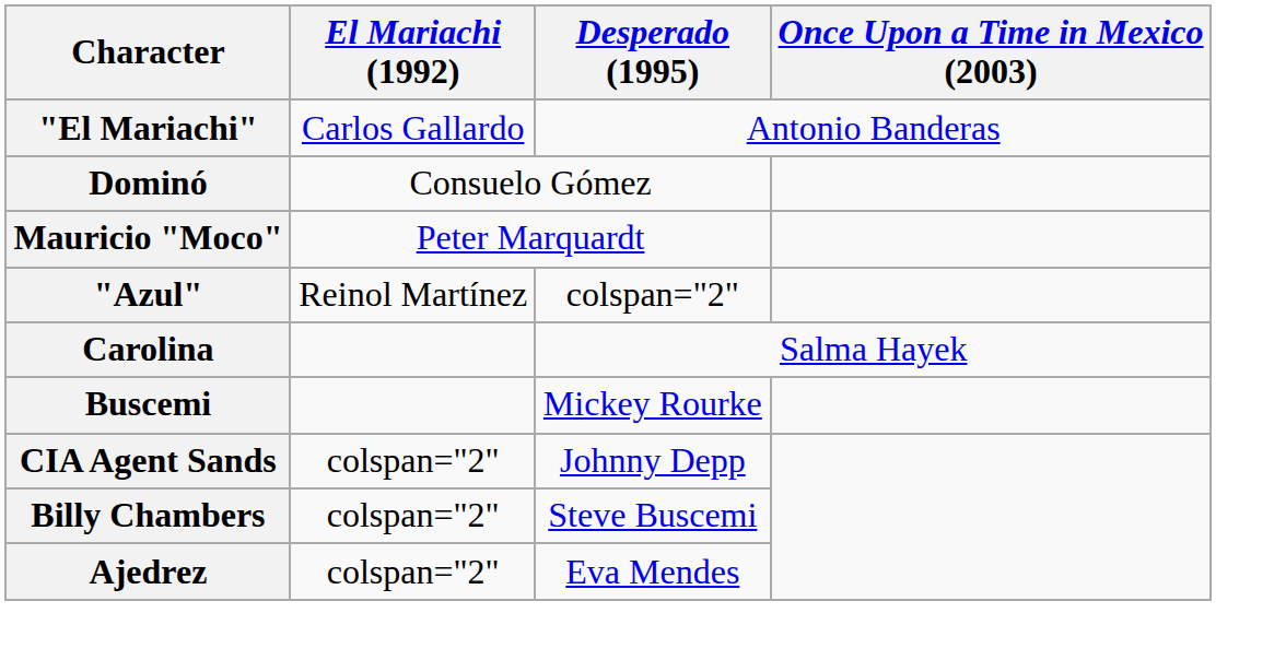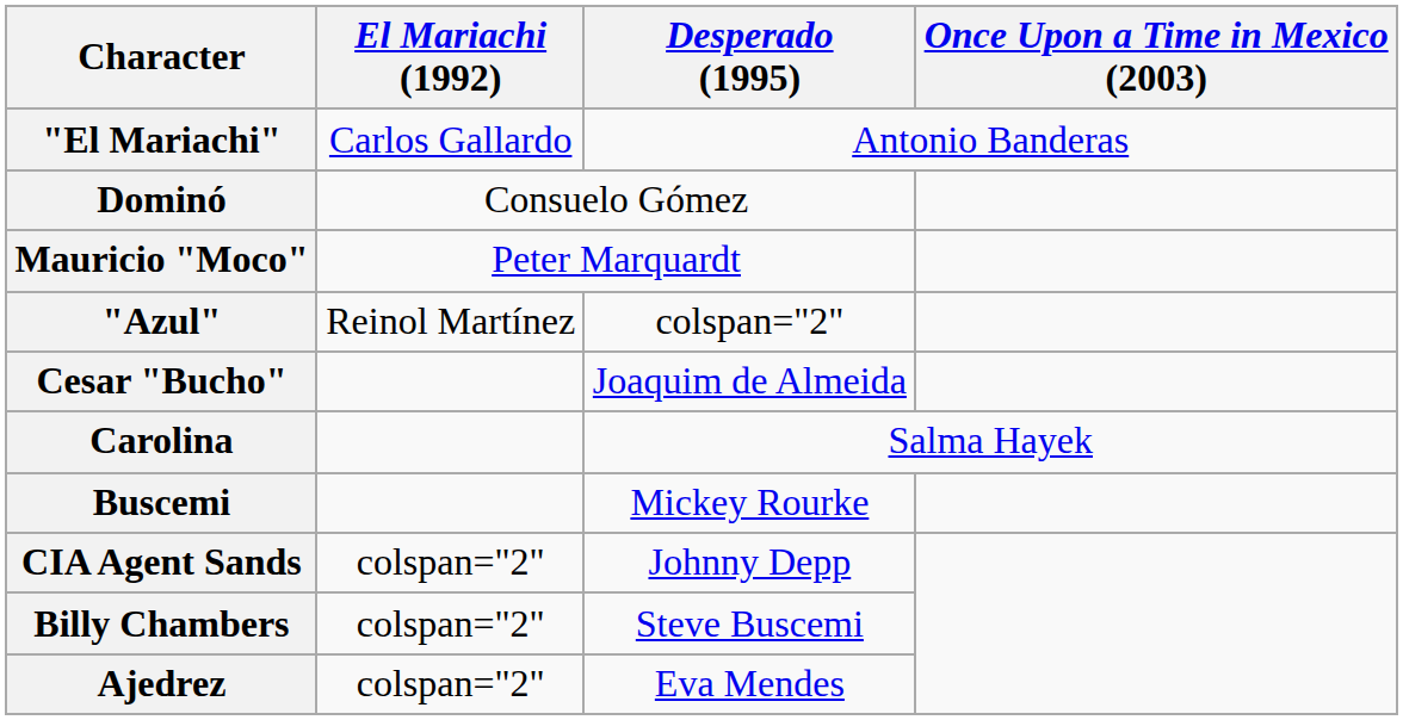+ row: Cesar "Bucho" | Joaquim de Almeida
